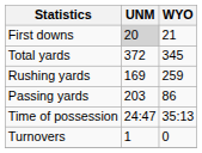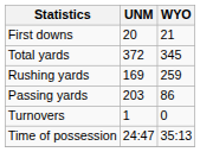First downs | UNM: lightgrey background -> no background
rows swapped: Turnovers <-> Time of possession
